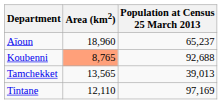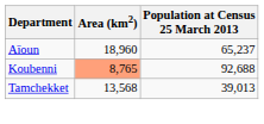Tamchekket | Area (km2): 13,565 -> 13,568
- row: Tintane | 12,110 | 97,169
